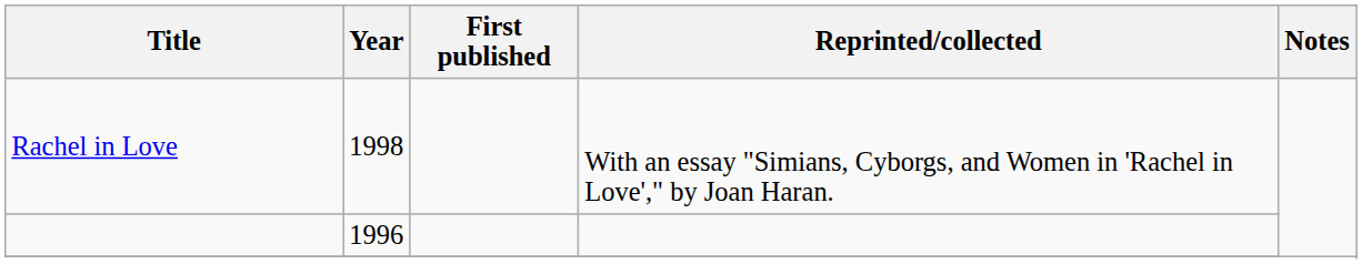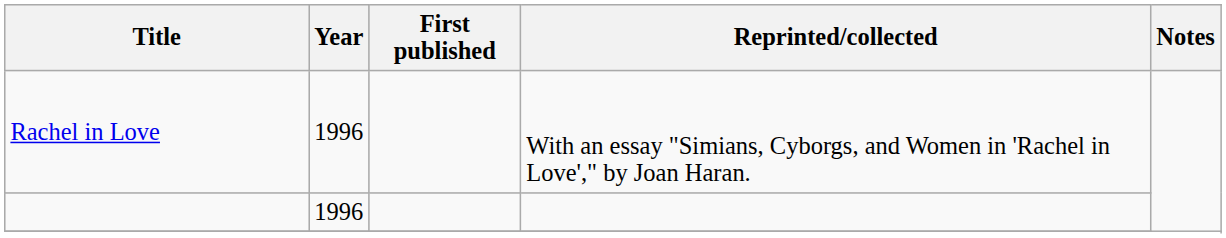Rachel in Love | Year: 1998 -> 1996
